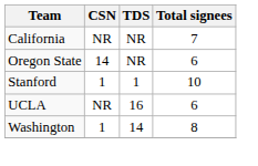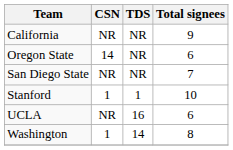California | Total signees: 7 -> 9
+ row: San Diego State | NR | NR | 7
